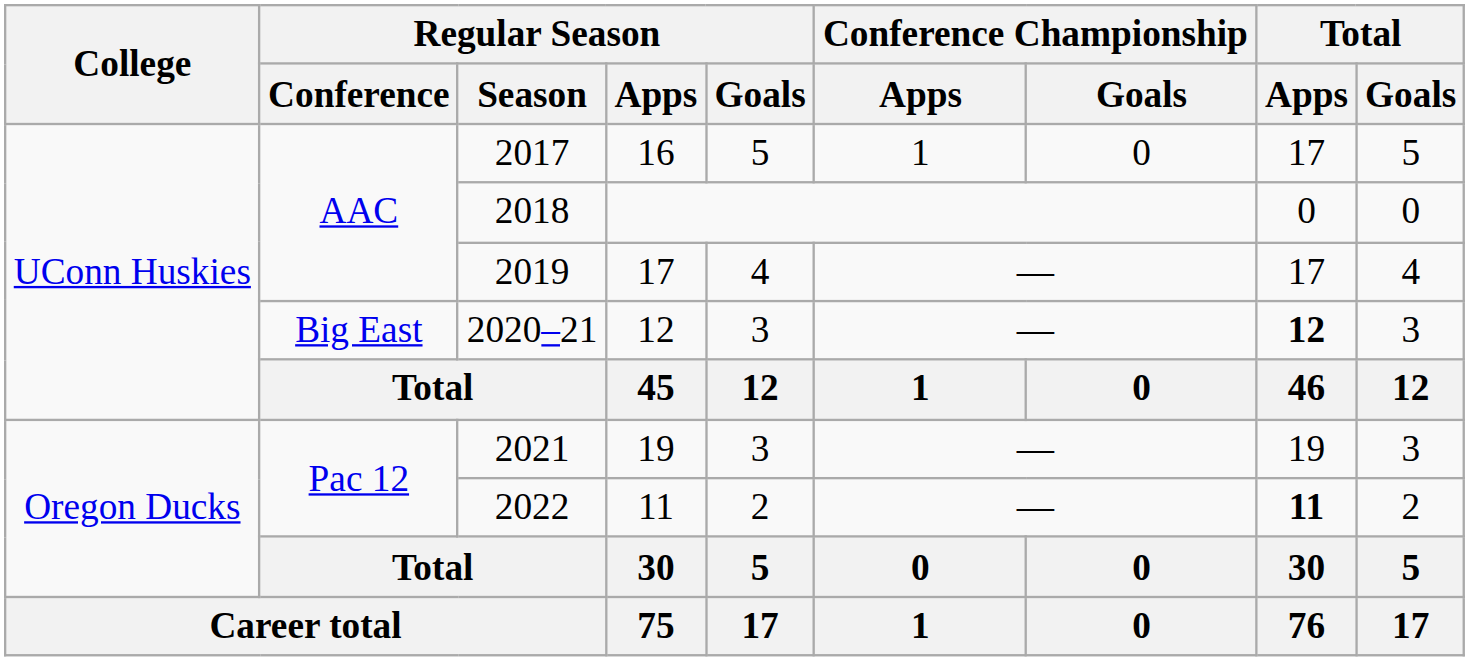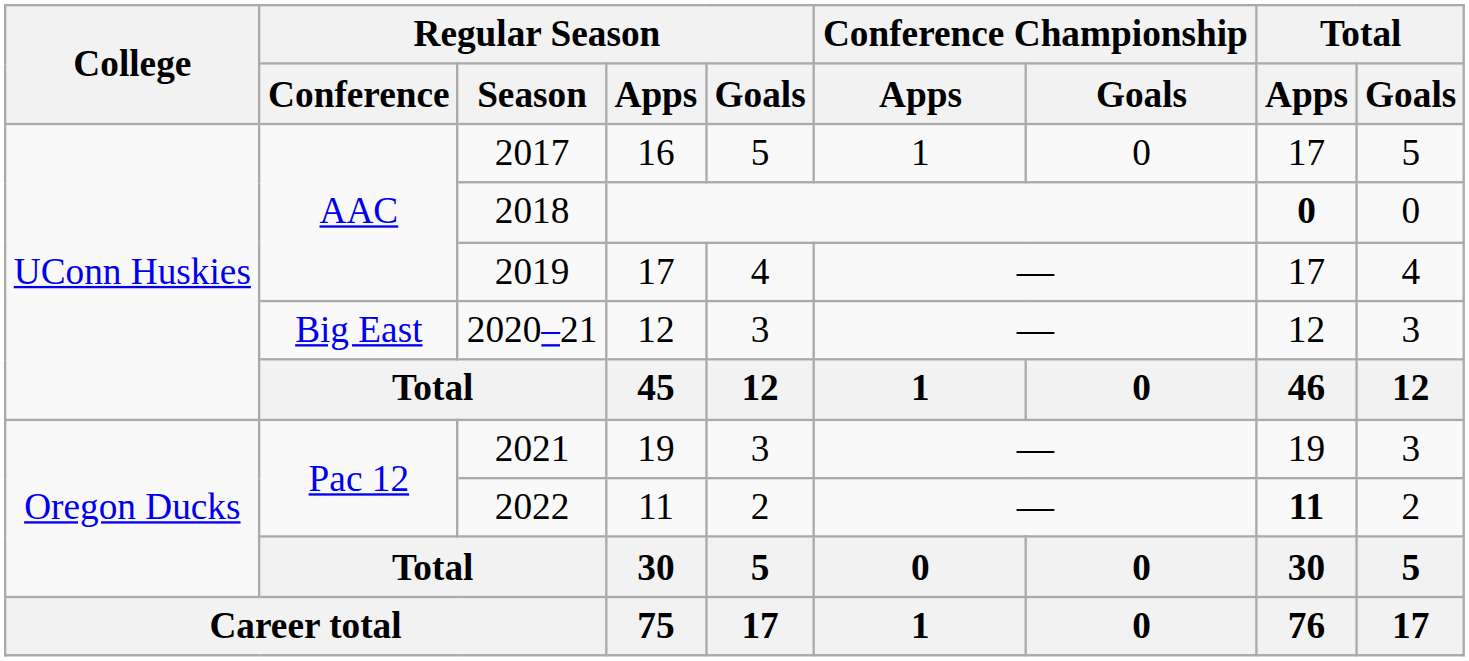2018 | Total / Apps: normal -> bold
2020–21 | Total / Apps: bold -> normal
